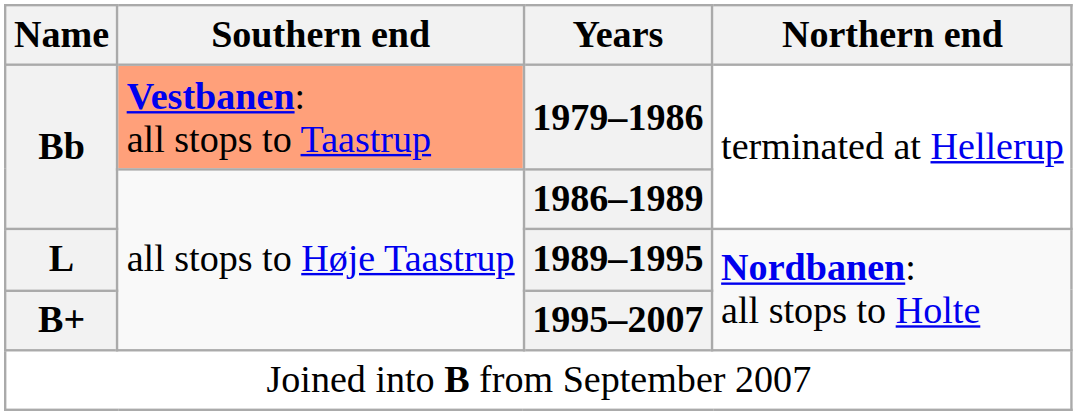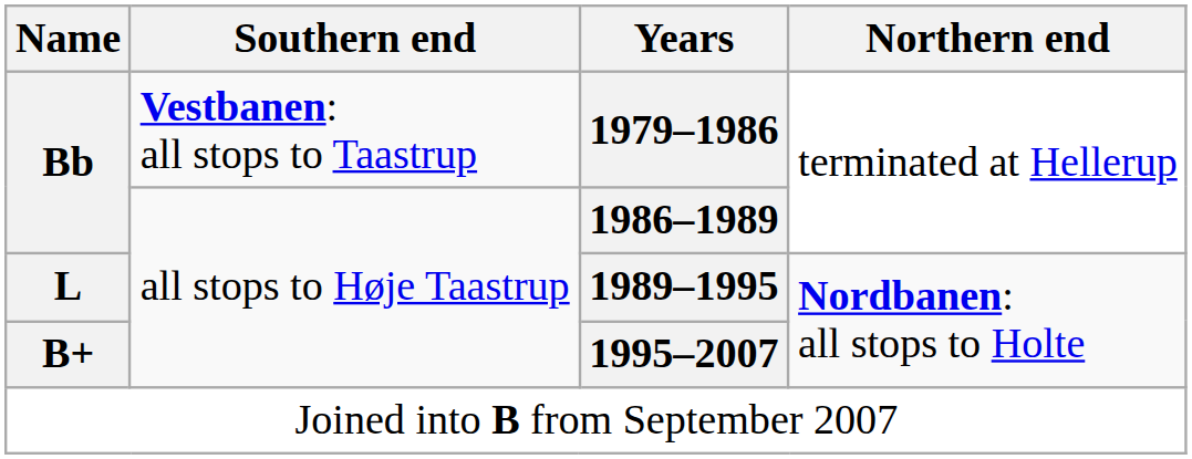1979–1986 | Southern end: lightsalmon background -> no background
